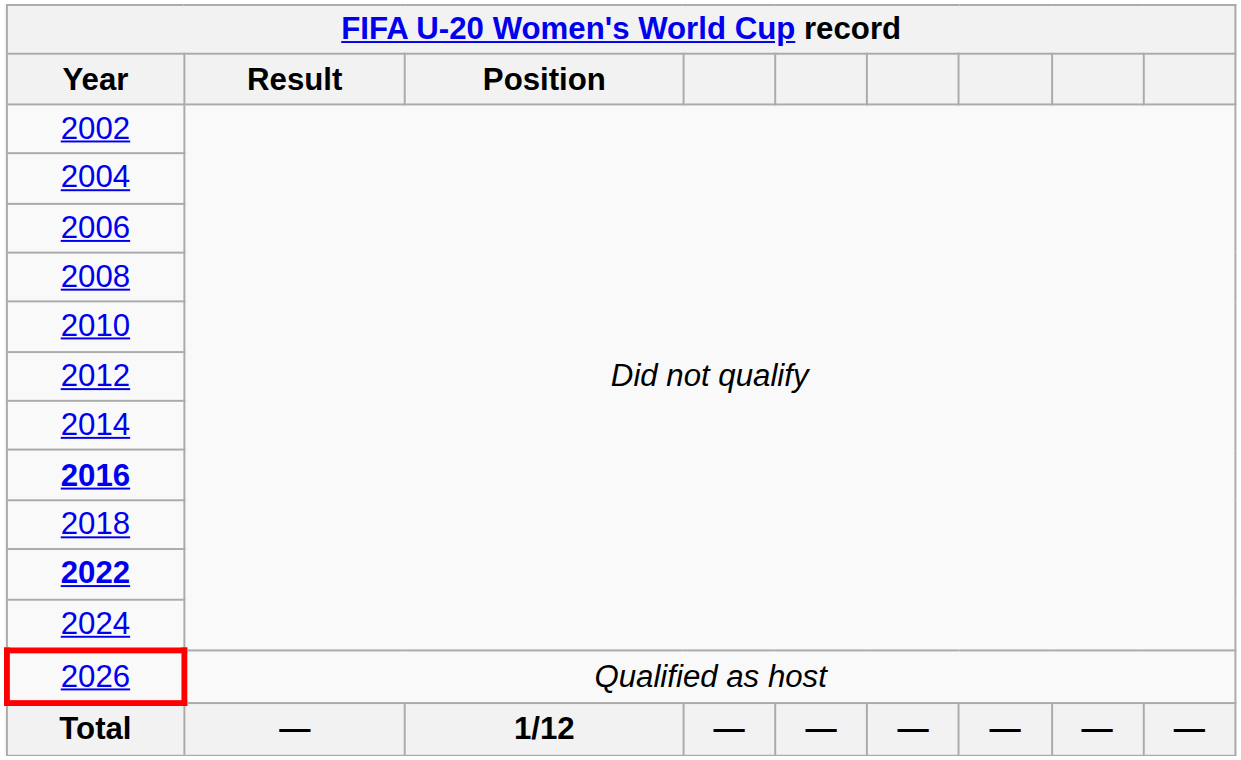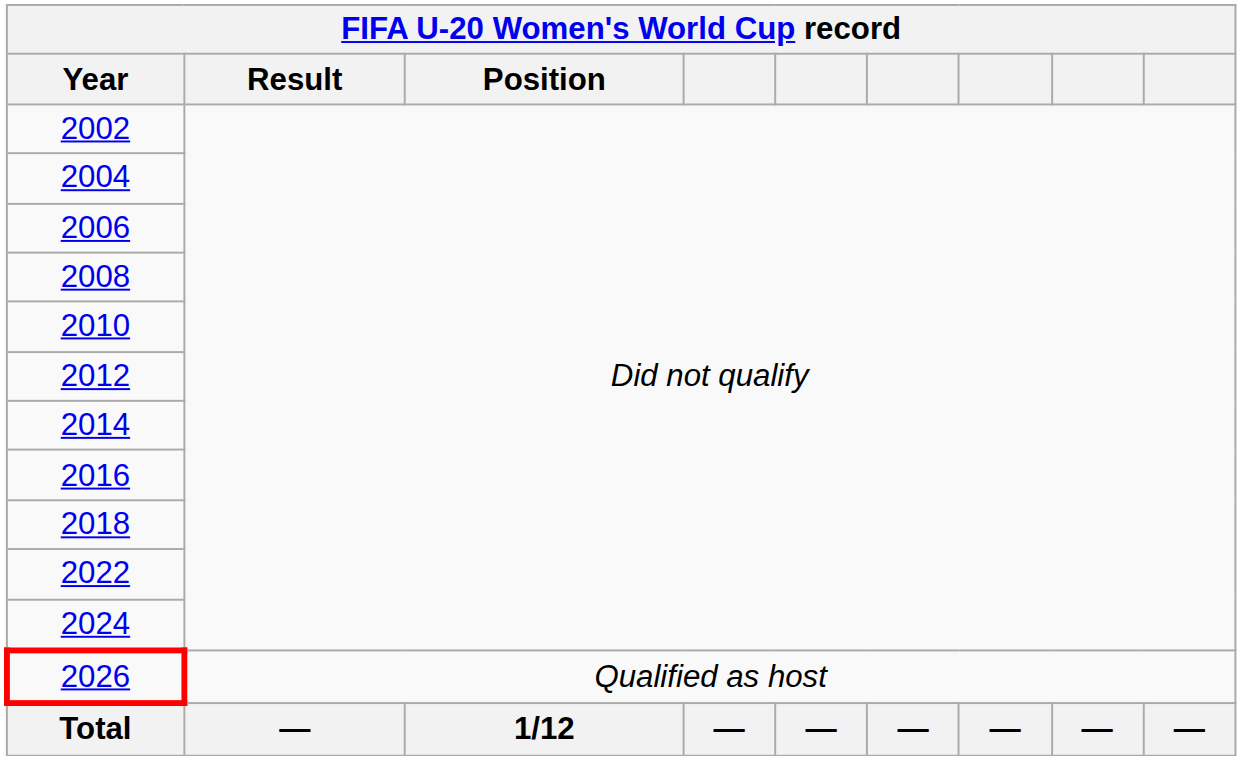2016 | Year: bold -> normal
2022 | Year: bold -> normal
